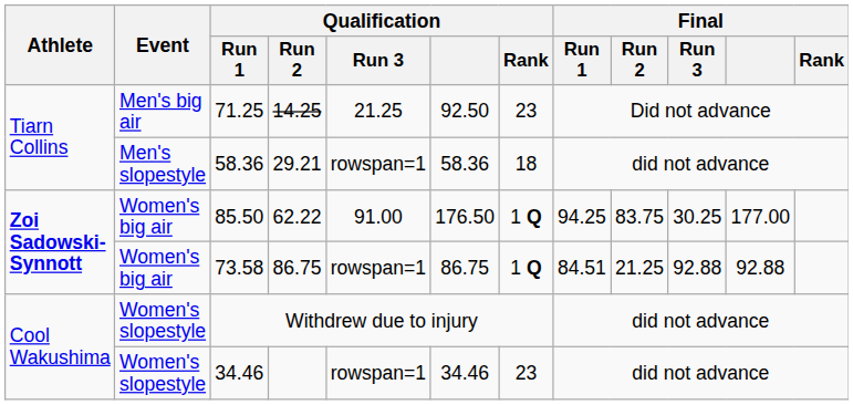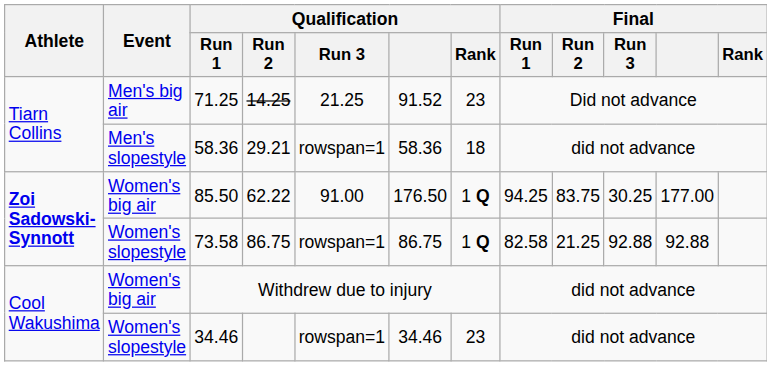71.25 | Qualification: 92.50 -> 91.52
73.58 | Event: Women's big air -> Women's slopestyle
73.58 | Final / Run 1: 84.51 -> 82.58
Withdrew due to injury | Event: Women's slopestyle -> Women's big air
